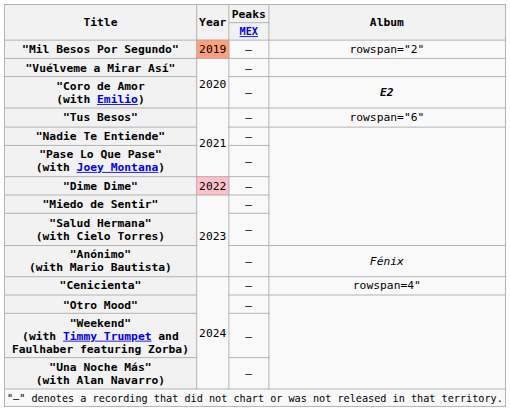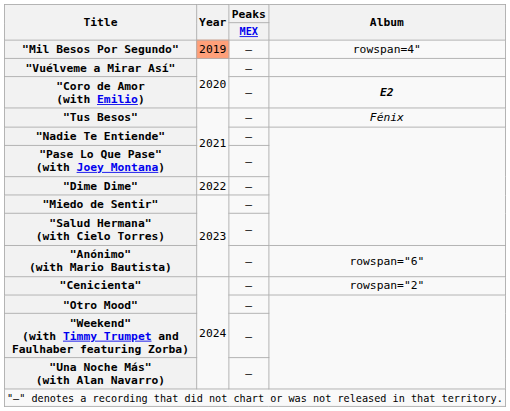"Mil Besos Por Segundo" | Album: rowspan="2" -> rowspan=4"
"Tus Besos" | Album: rowspan="6" -> Fénix
"Dime Dime" | Year: pink background -> no background
"Anónimo" (with Mario Bautista) | Album: Fénix -> rowspan="6"
"Cenicienta" | Album: rowspan=4" -> rowspan="2"
